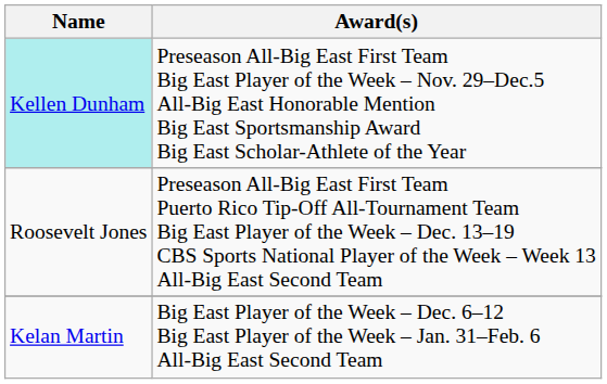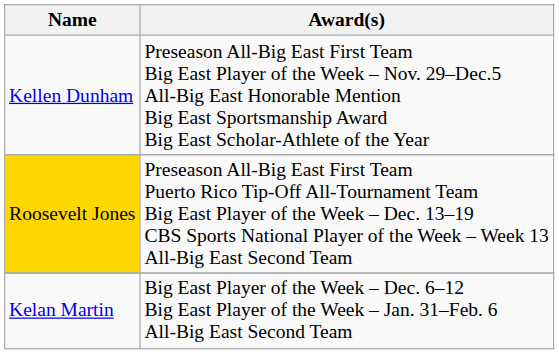row 2 | Name: paleturquoise background -> no background
row 3 | Name: no background -> gold background
